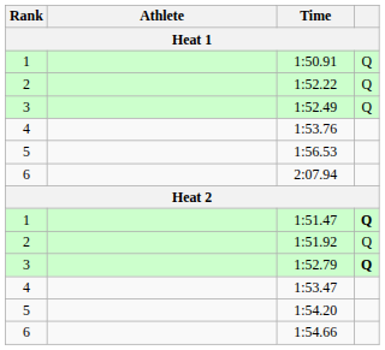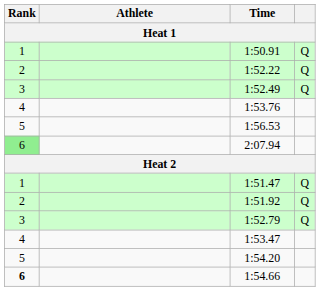2:07.94 | Rank: no background -> lightgreen background
1:51.47 | column 4: bold -> normal
1:52.79 | column 4: bold -> normal
1:54.66 | Rank: normal -> bold
